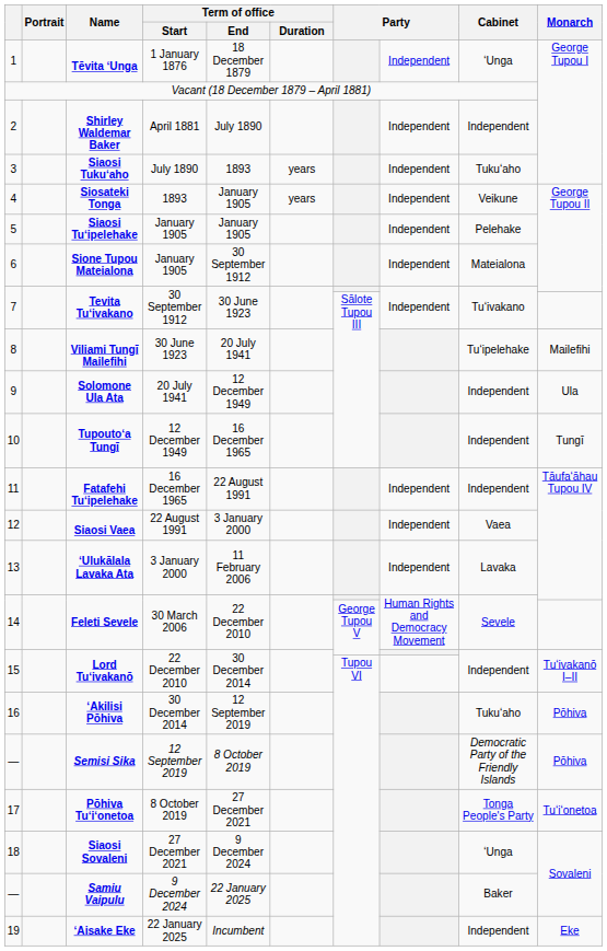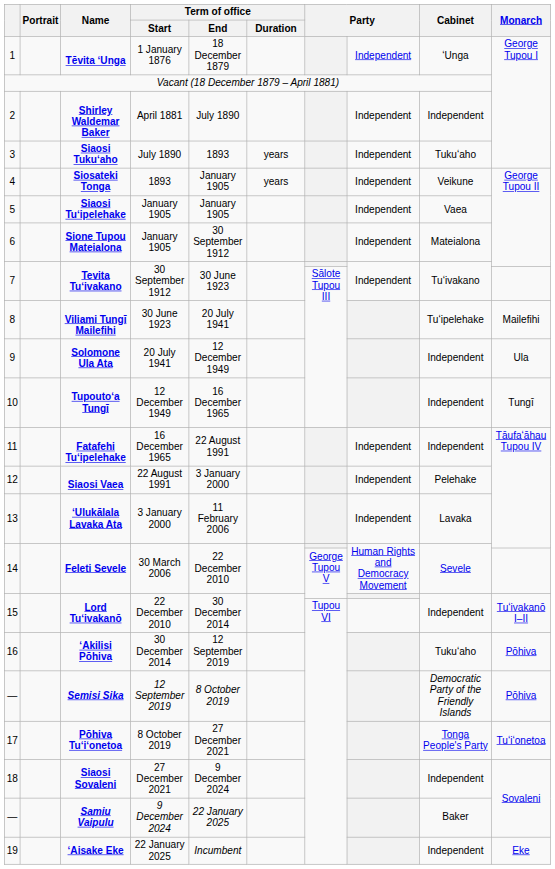Siaosi Tuʻipelehake | Cabinet: Pelehake -> Vaea
Siaosi Vaea | Cabinet: Vaea -> Pelehake
Siaosi Sovaleni | Cabinet: ʻUnga -> Independent
